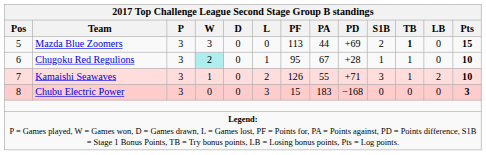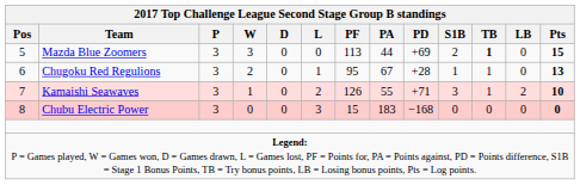Chugoku Red Regulions | W: paleturquoise background -> no background
Chugoku Red Regulions | Pts: 10 -> 13
Chubu Electric Power | Pts: 3 -> 0
